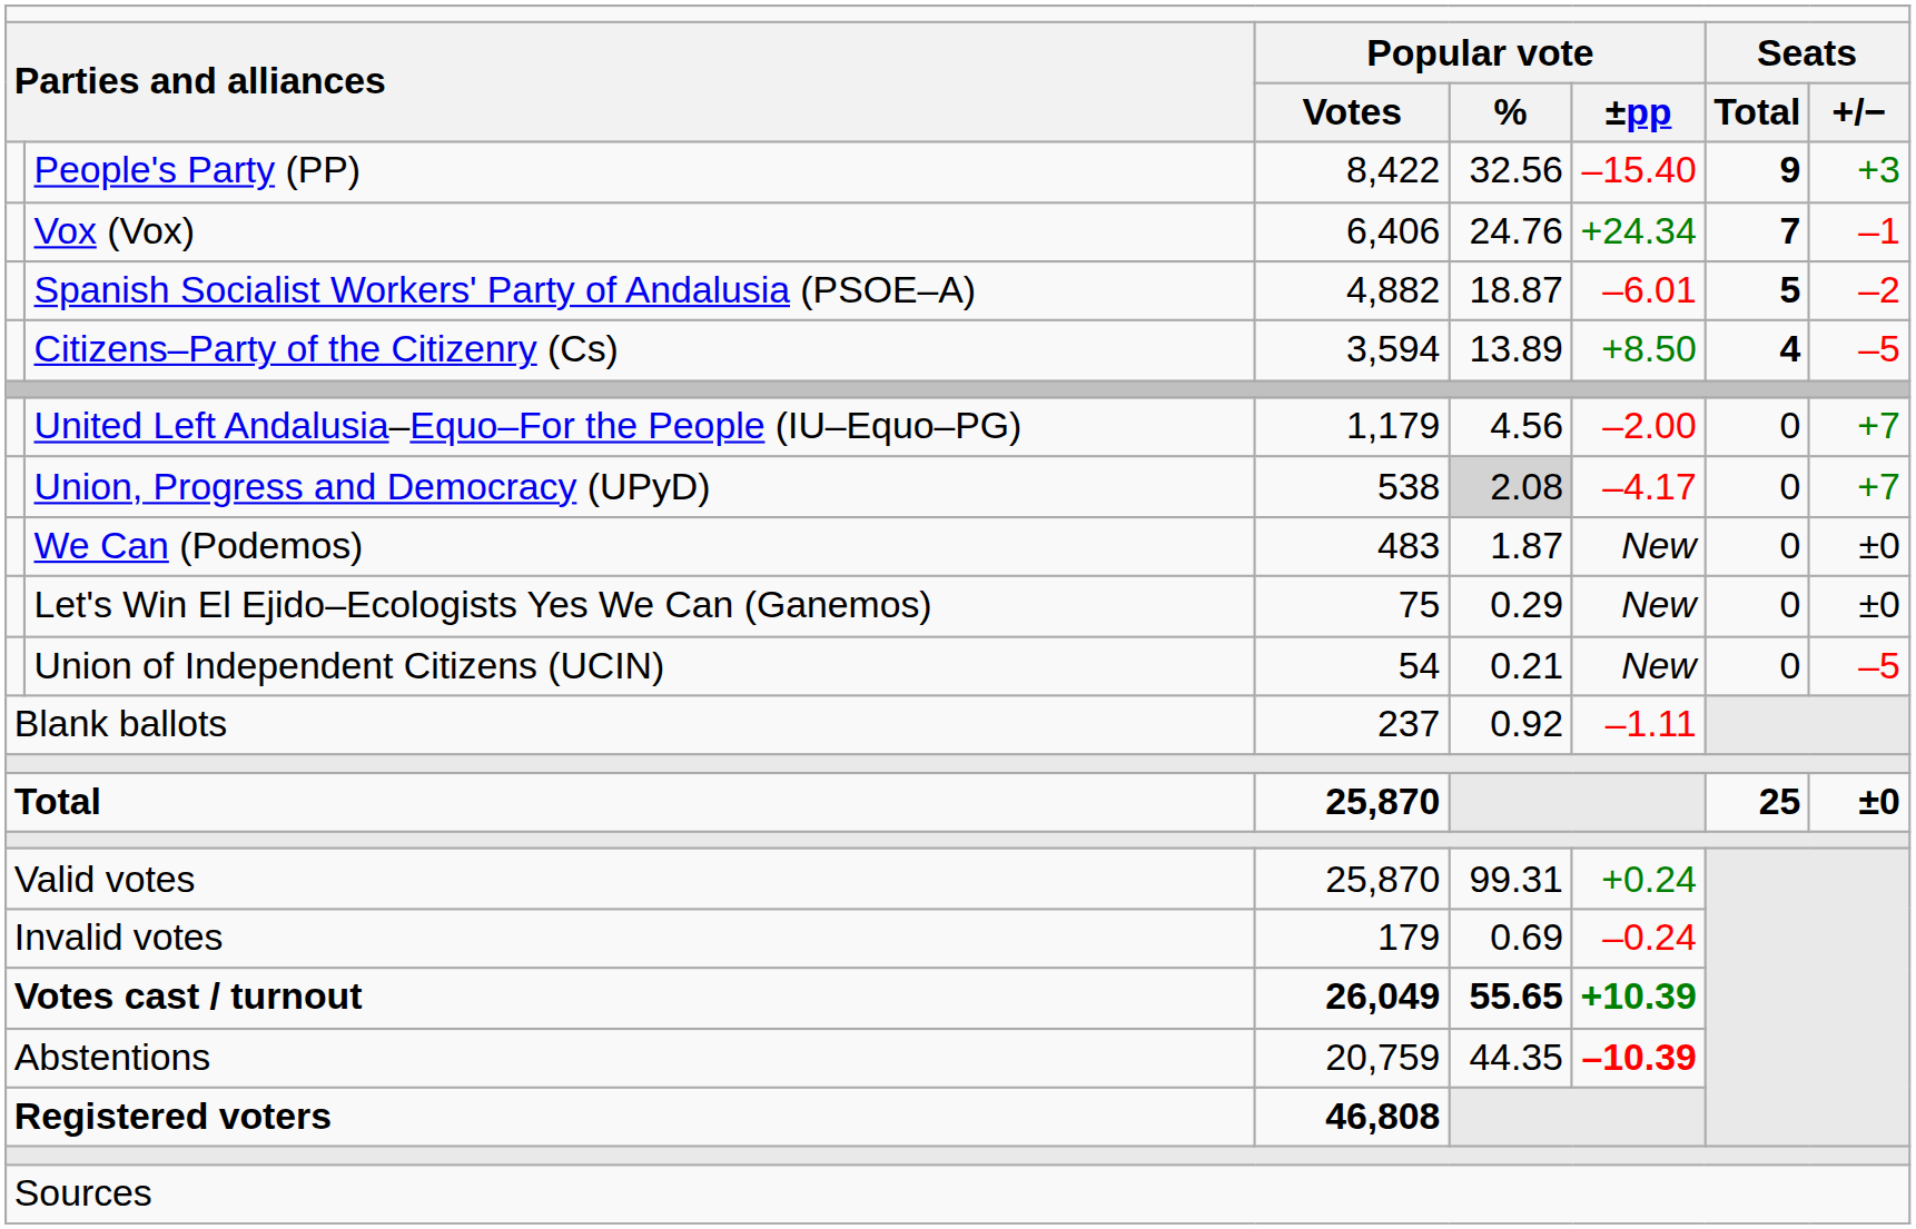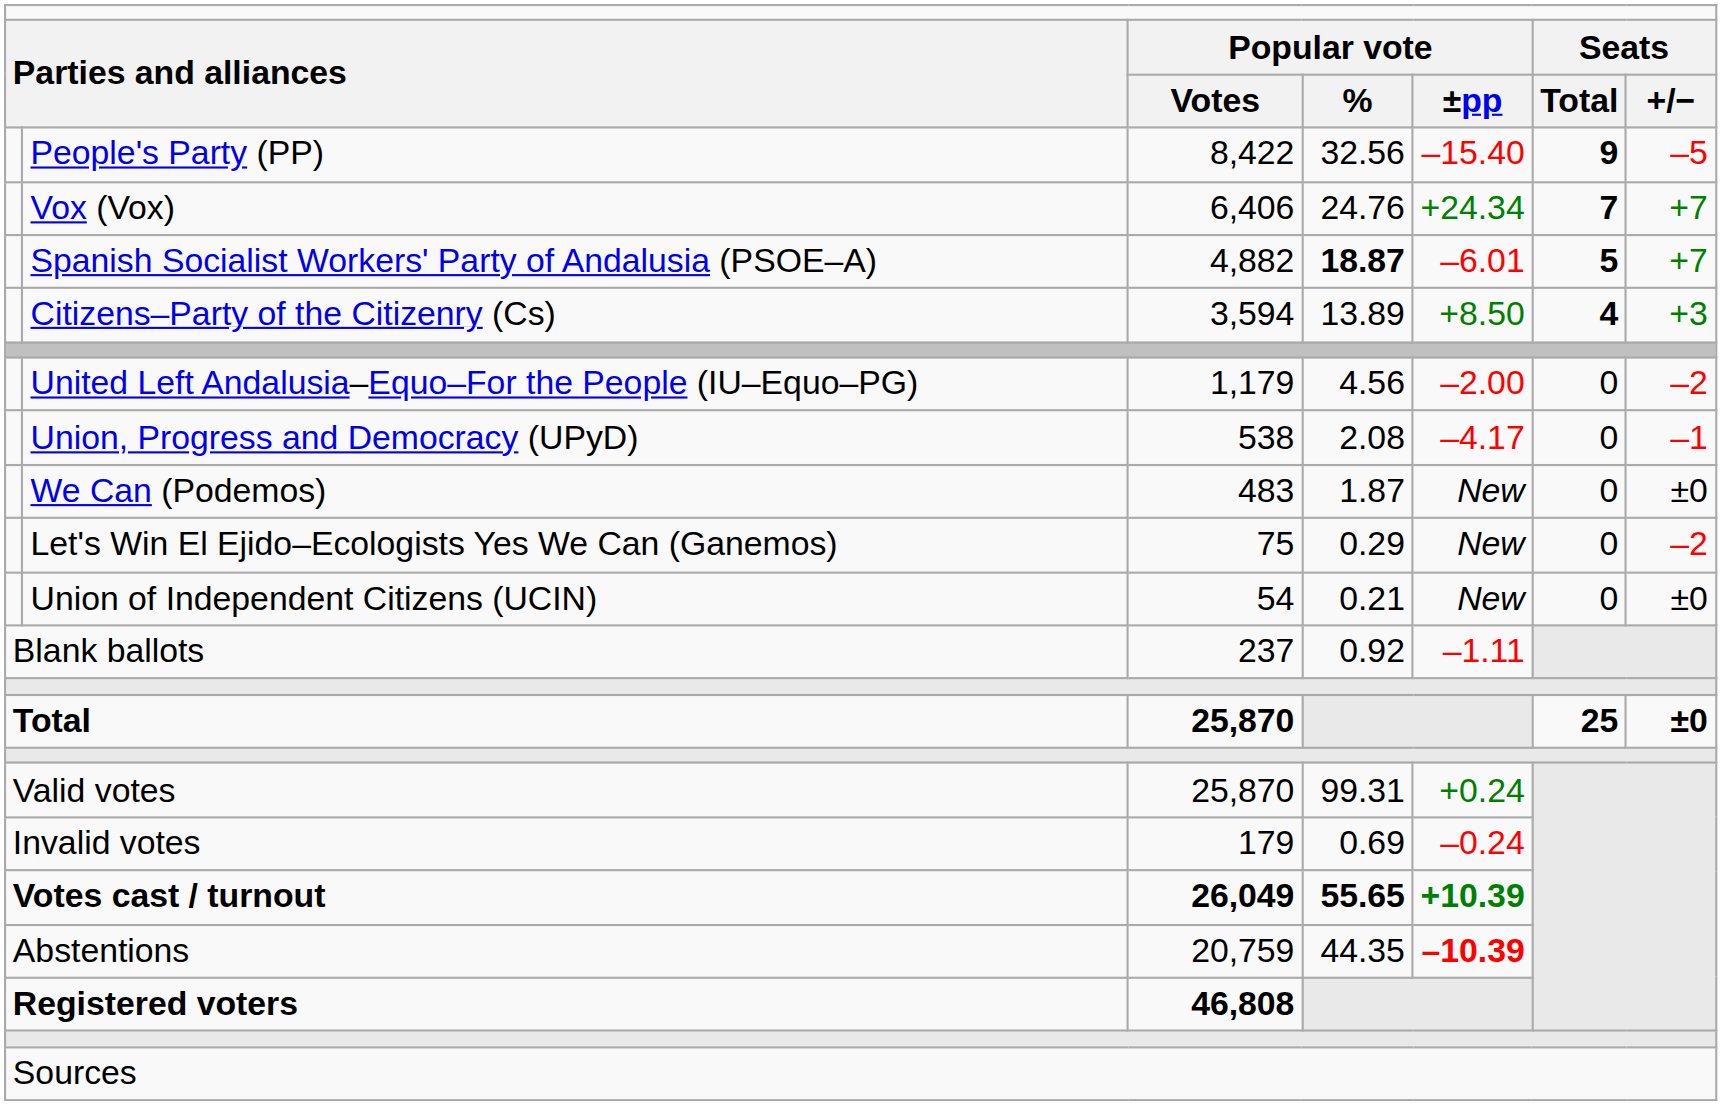People's Party (PP) | column 7: +3 -> –5
Vox (Vox) | column 7: –1 -> +7
Spanish Socialist Workers' Party of Andalusia (PSOE–A) | column 4: normal -> bold
Spanish Socialist Workers' Party of Andalusia (PSOE–A) | column 7: –2 -> +7
Citizens–Party of the Citizenry (Cs) | column 7: –5 -> +3
United Left Andalusia–Equo–For the People (IU–Equo–PG) | column 7: +7 -> –2
Union, Progress and Democracy (UPyD) | column 4: lightgrey background -> no background
Union, Progress and Democracy (UPyD) | column 7: +7 -> –1
Let's Win El Ejido–Ecologists Yes We Can (Ganemos) | column 7: ±0 -> –2
Union of Independent Citizens (UCIN) | column 7: –5 -> ±0
